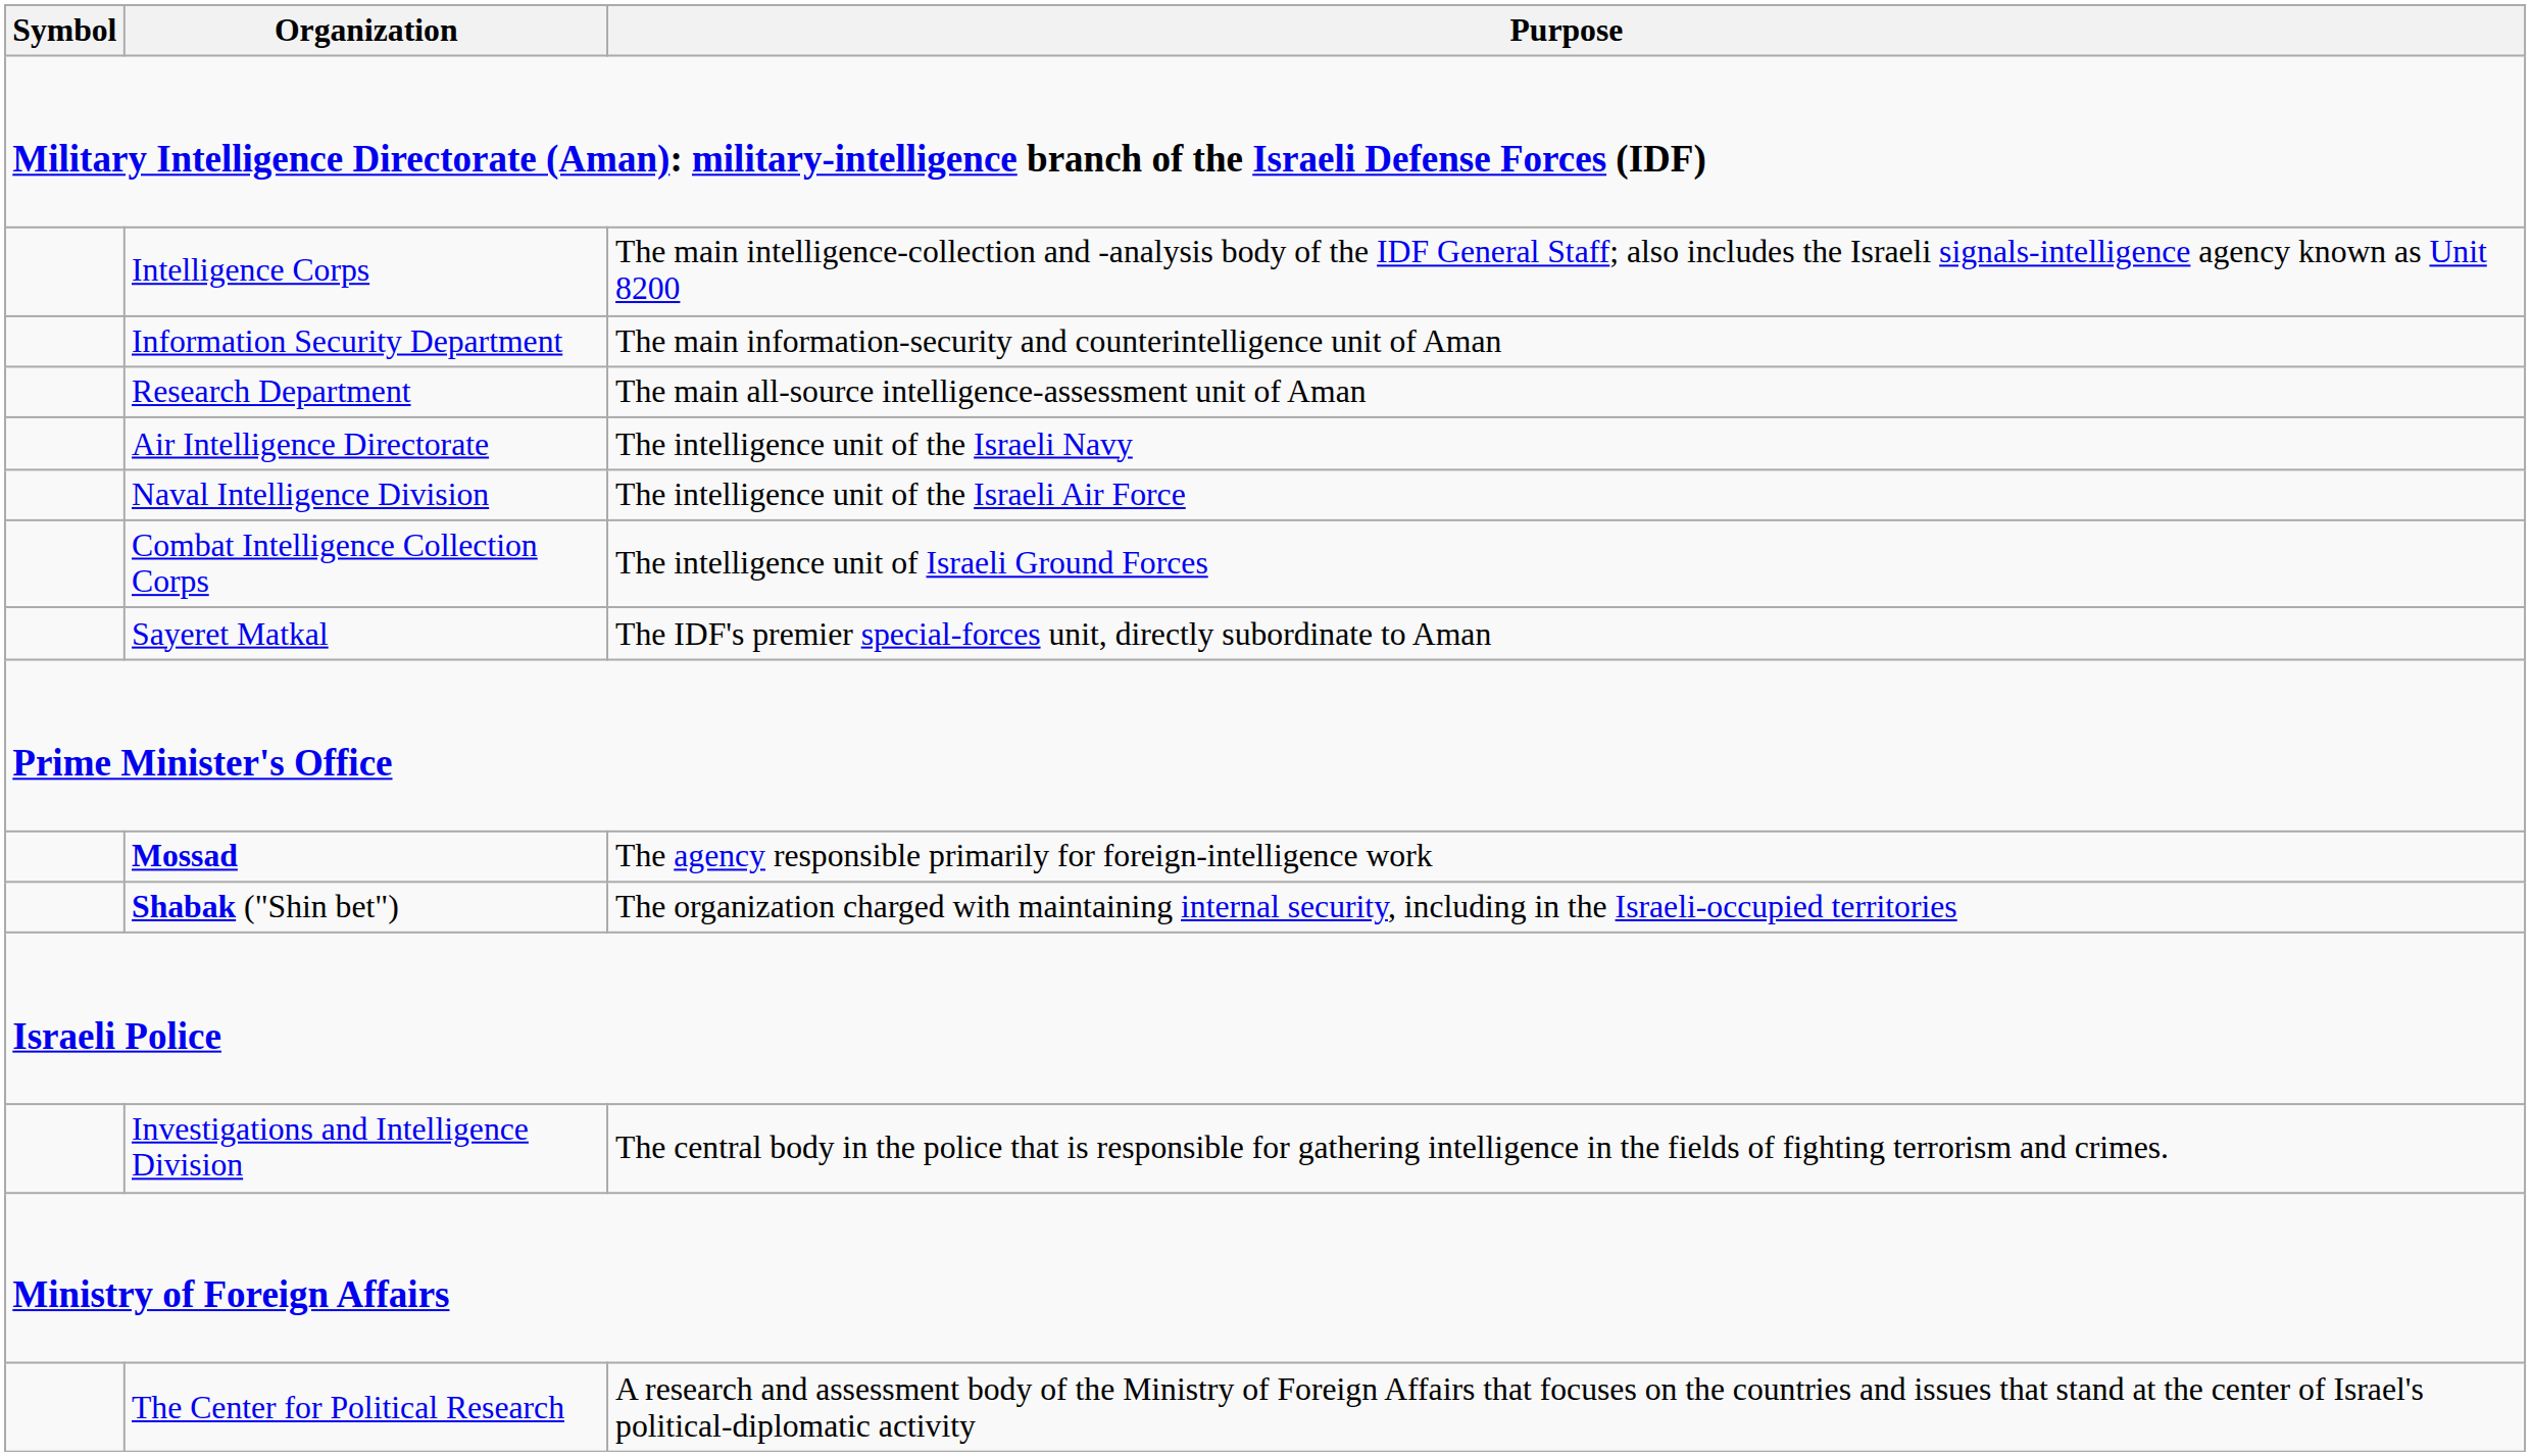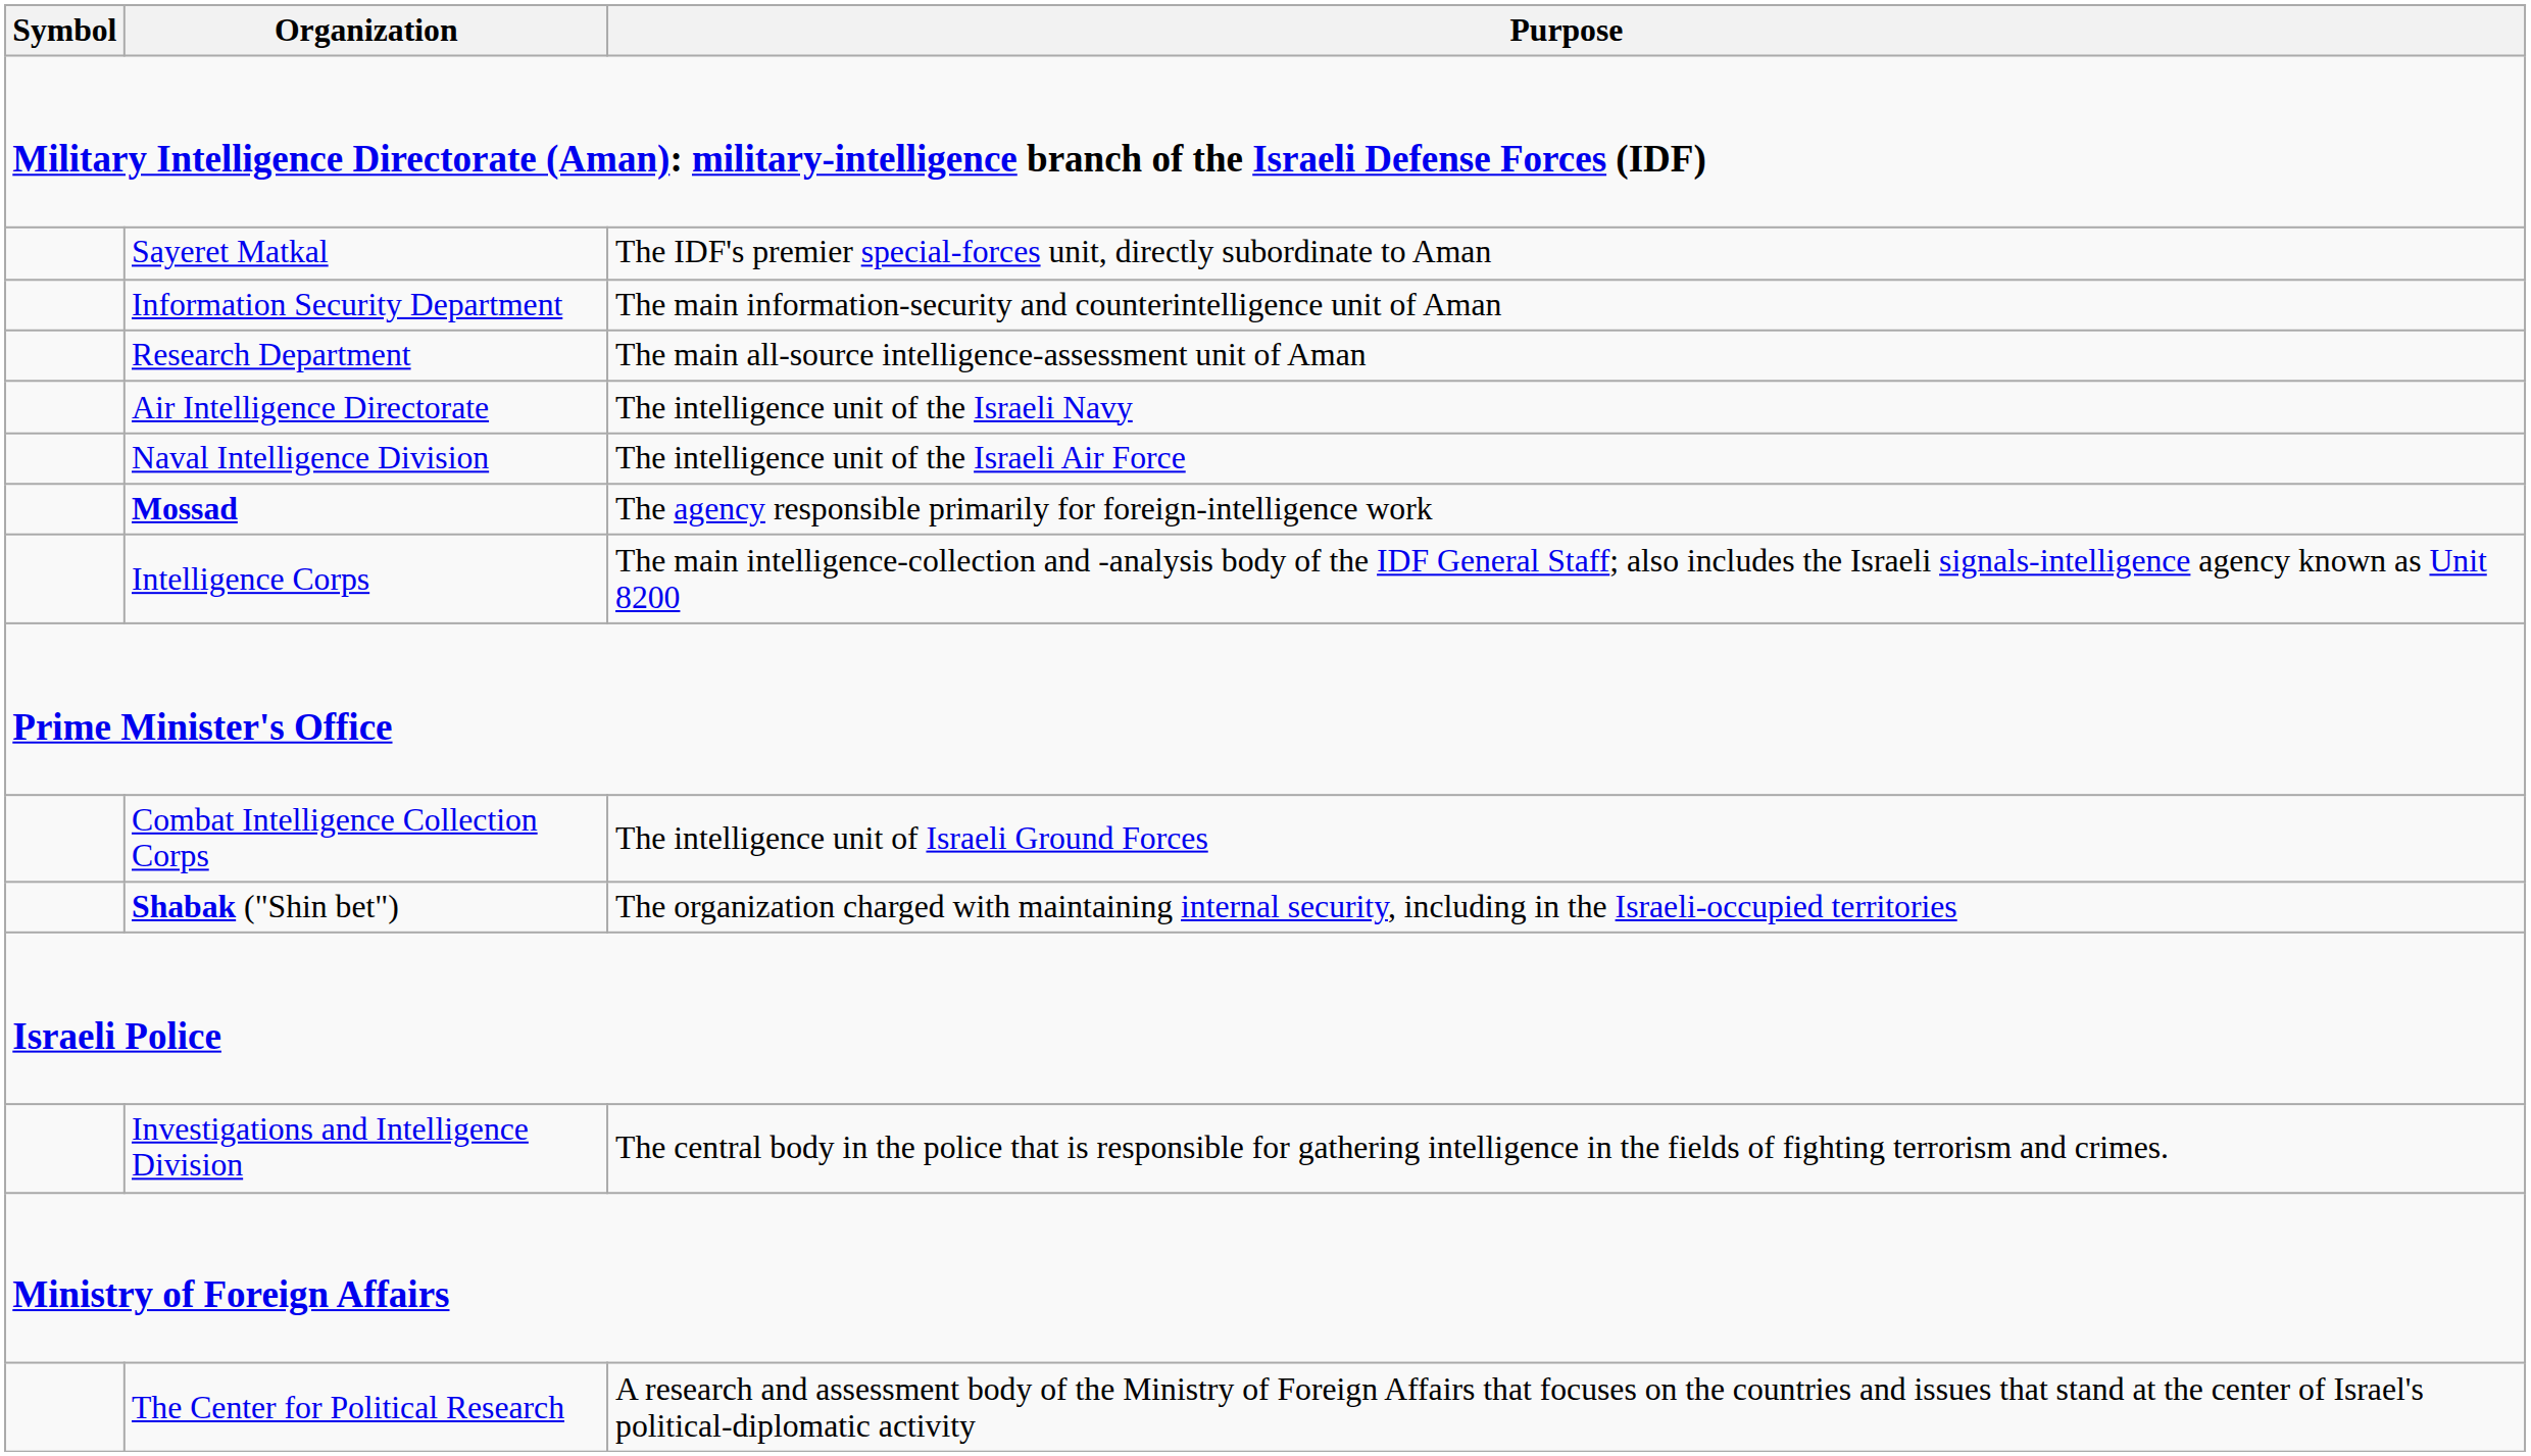rows swapped: Intelligence Corps <-> Sayeret Matkal
rows swapped: Combat Intelligence Collection Corps <-> Mossad
